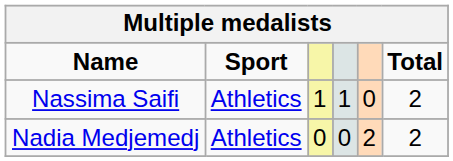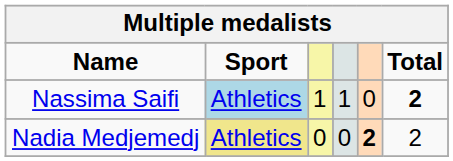Nassima Saifi | Sport: no background -> lightblue background
Nassima Saifi | Total: normal -> bold
Nadia Medjemedj | Sport: no background -> khaki background
Nadia Medjemedj | column 5: normal -> bold
